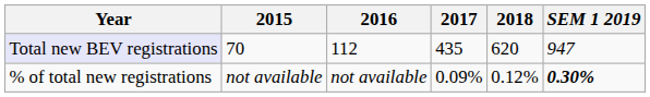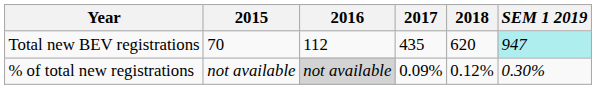row 2 | Year: lavender background -> no background
row 2 | SEM 1 2019: no background -> paleturquoise background
row 3 | 2016: no background -> lightgrey background
row 3 | SEM 1 2019: bold -> normal
